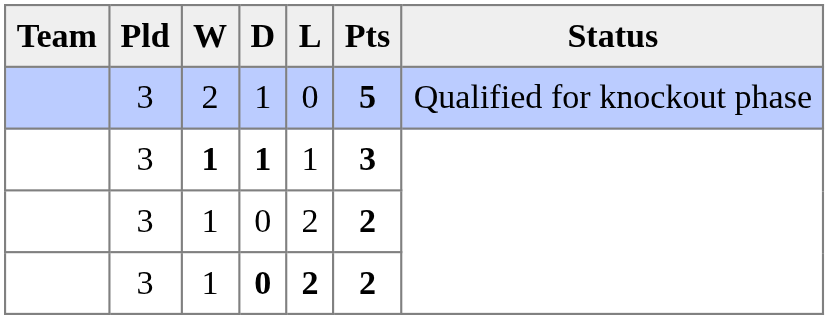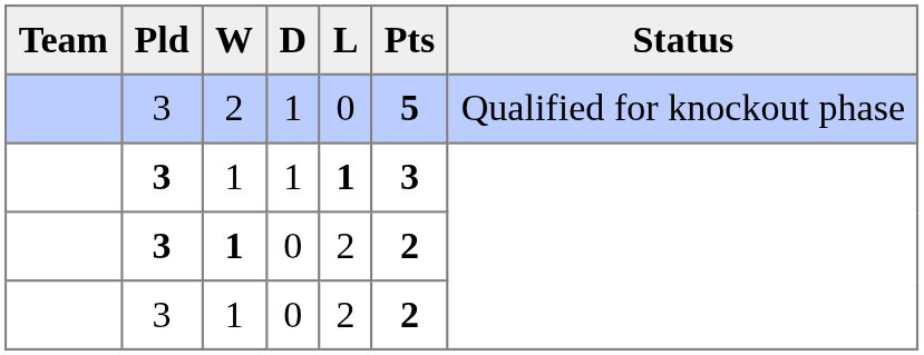row 3 | Pld: normal -> bold
row 3 | W: bold -> normal
row 3 | D: bold -> normal
row 3 | L: normal -> bold
row 4 | Pld: normal -> bold
row 4 | W: normal -> bold
row 5 | D: bold -> normal
row 5 | L: bold -> normal
